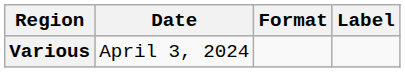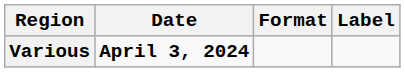Various | Date: normal -> bold
